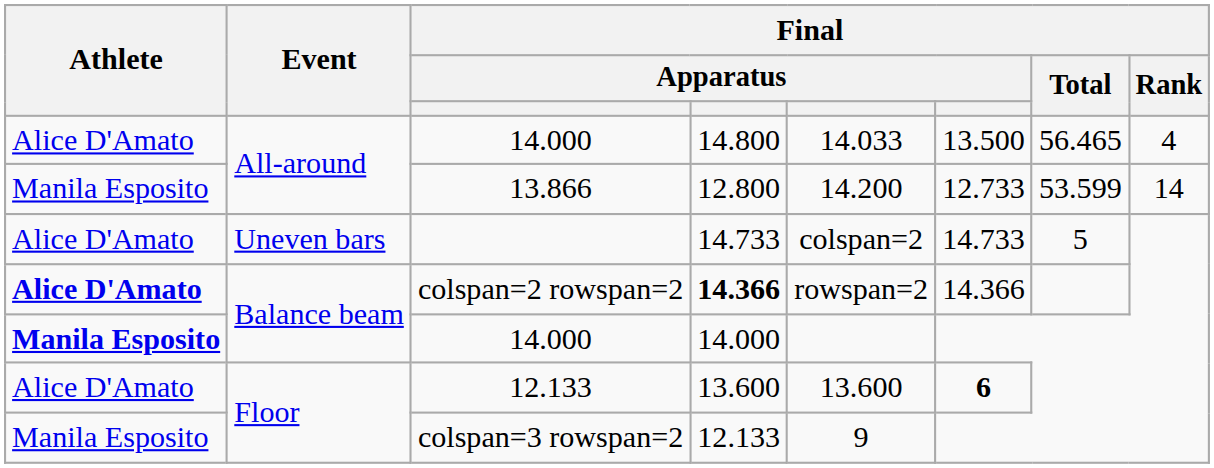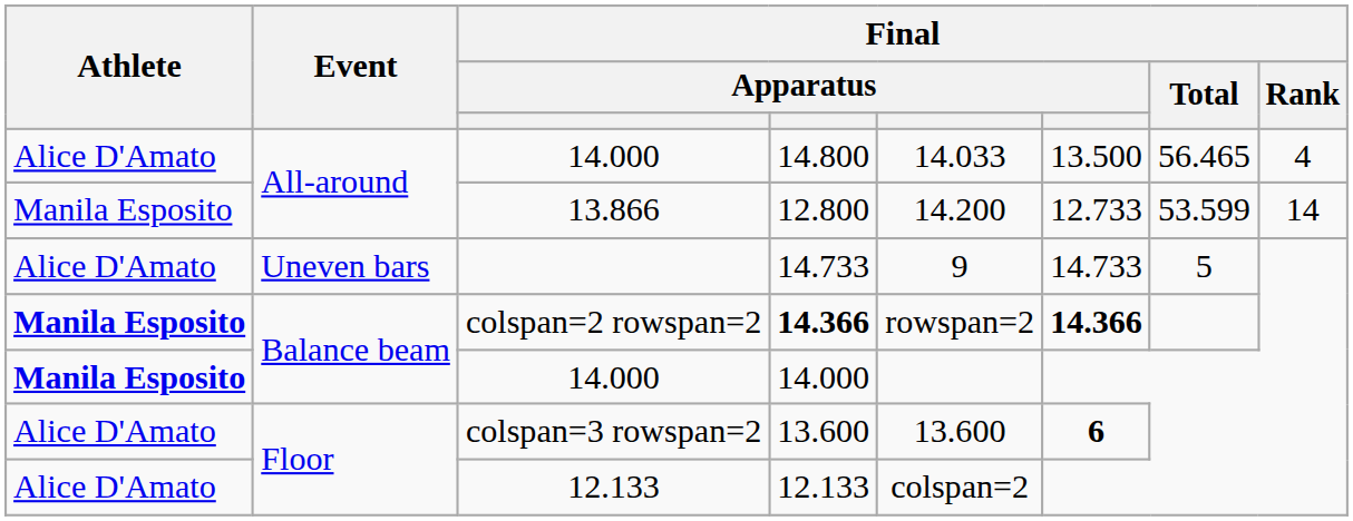row 6 | column 5: colspan=2 -> 9
row 7 | Athlete: Alice D'Amato -> Manila Esposito
row 7 | column 6: normal -> bold
row 9 | column 3: 12.133 -> colspan=3 rowspan=2
row 10 | Athlete: Manila Esposito -> Alice D'Amato
row 10 | column 3: colspan=3 rowspan=2 -> 12.133
row 10 | column 5: 9 -> colspan=2
